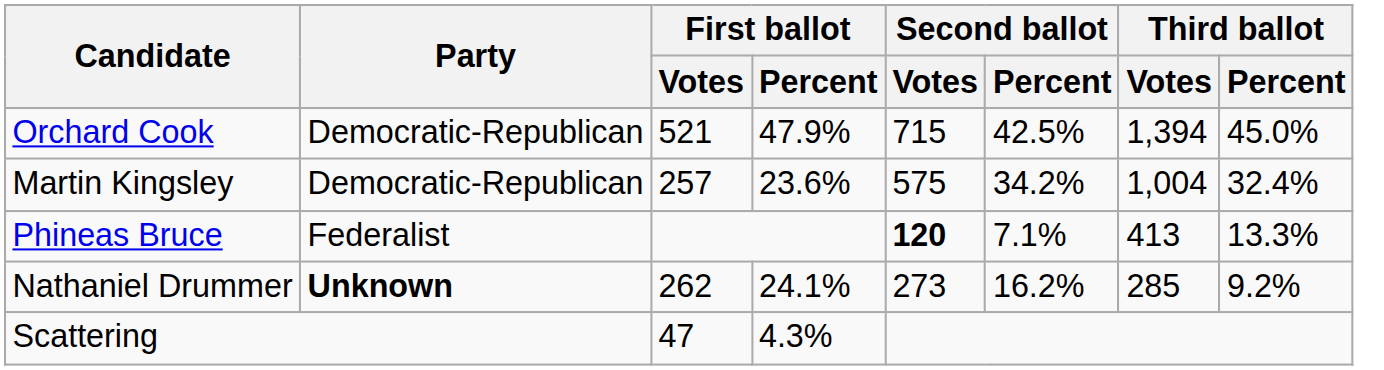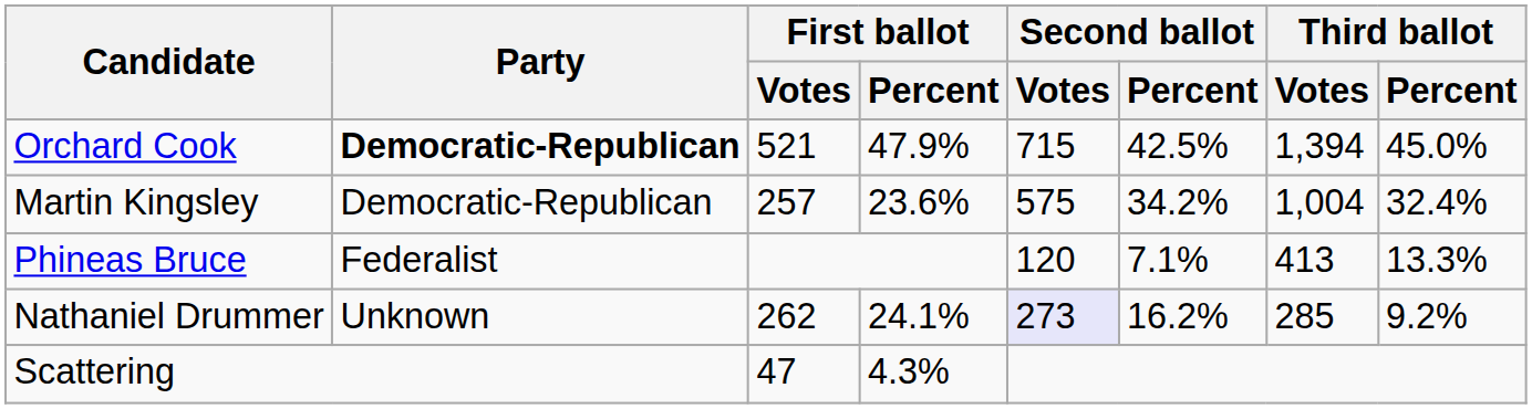Orchard Cook | Party: normal -> bold
Phineas Bruce | Second ballot / Votes: bold -> normal
Nathaniel Drummer | Party: bold -> normal
Nathaniel Drummer | Second ballot / Votes: no background -> lavender background
